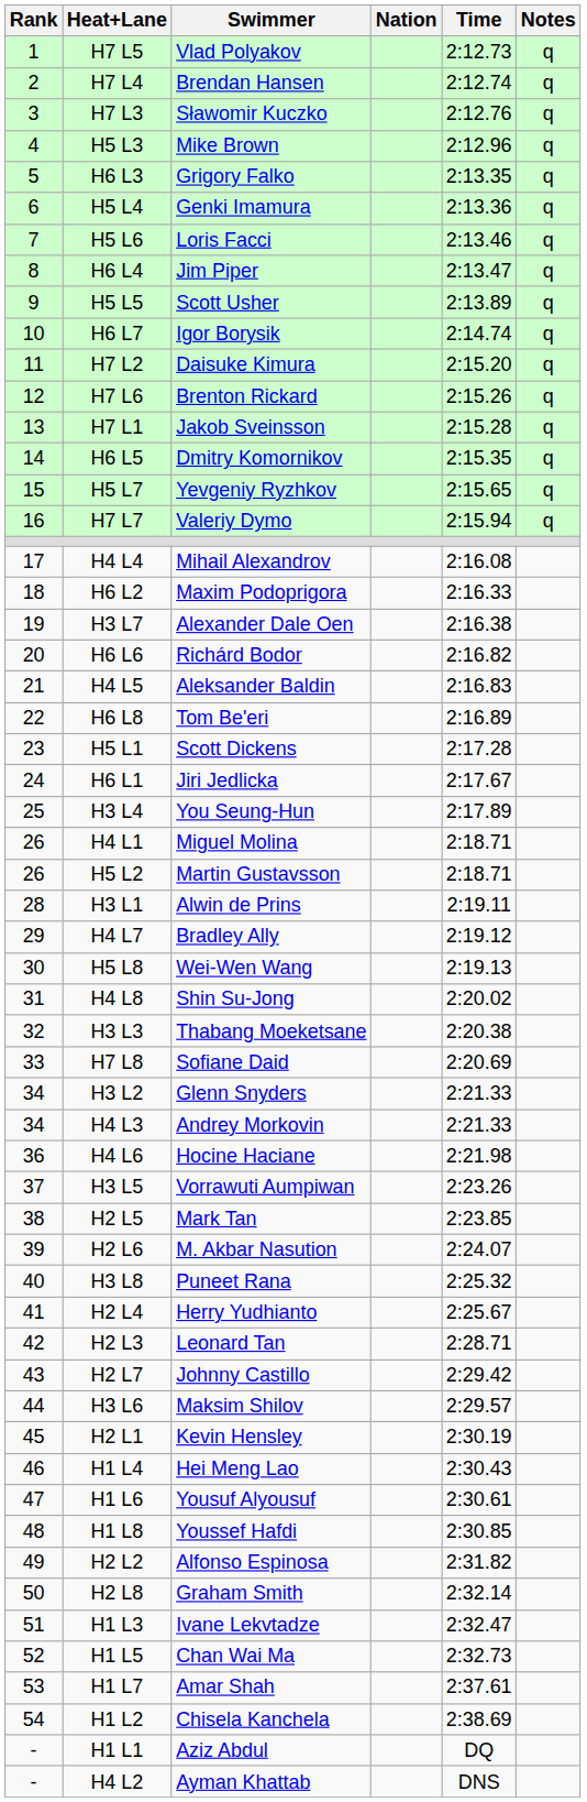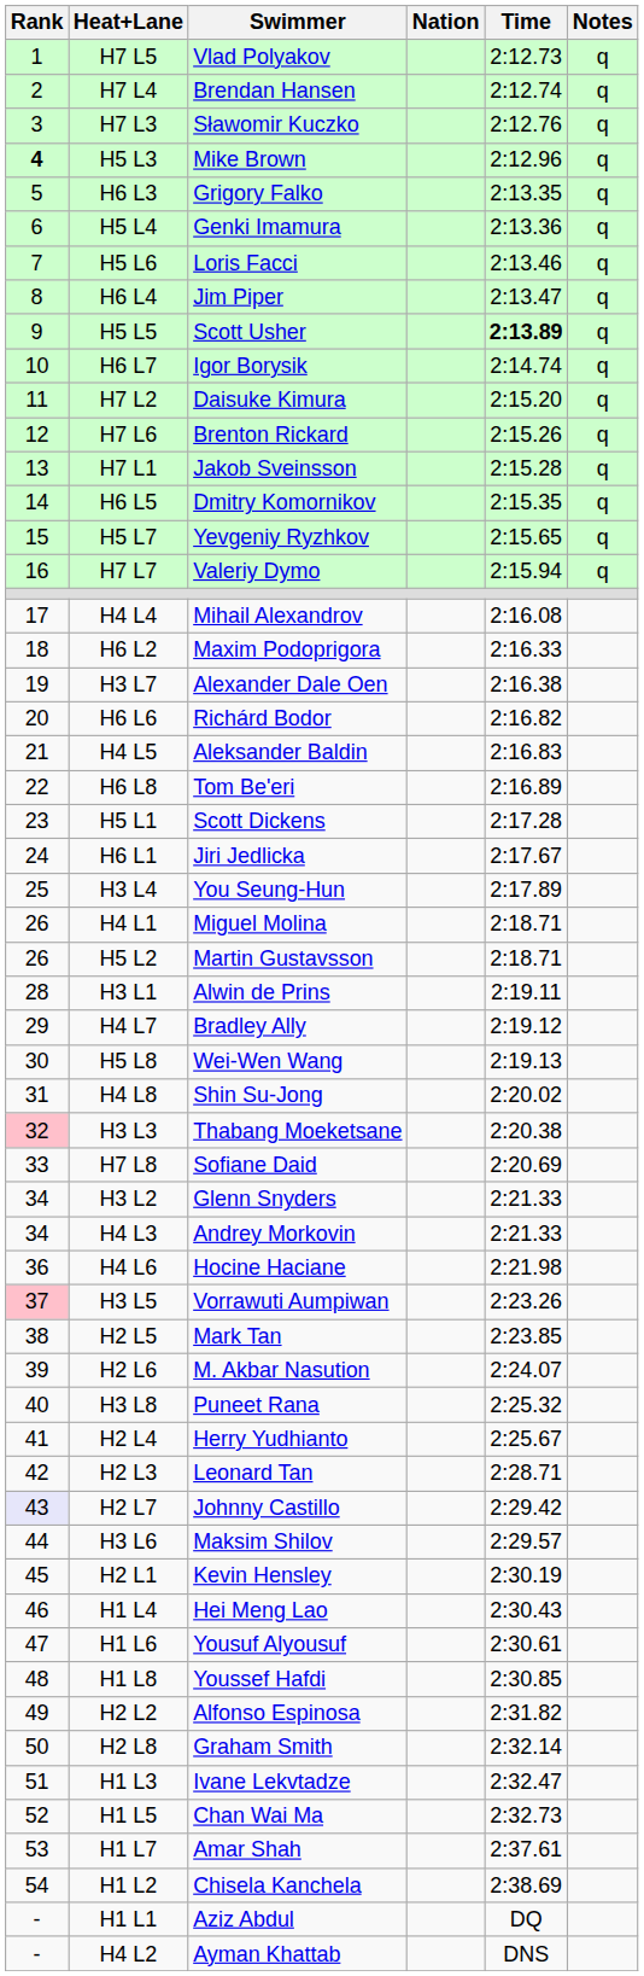H5 L3 | Rank: normal -> bold
H5 L5 | Time: normal -> bold
H3 L3 | Rank: no background -> pink background
H3 L5 | Rank: no background -> pink background
H2 L7 | Rank: no background -> lavender background
